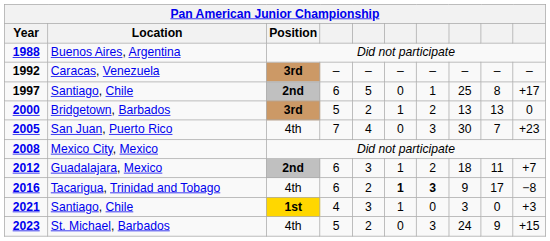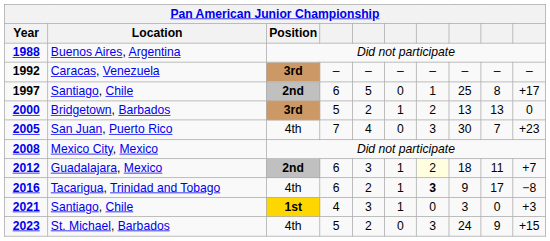Guadalajara, Mexico | column 7: no background -> lightyellow background
Tacarigua, Trinidad and Tobago | column 6: bold -> normal
